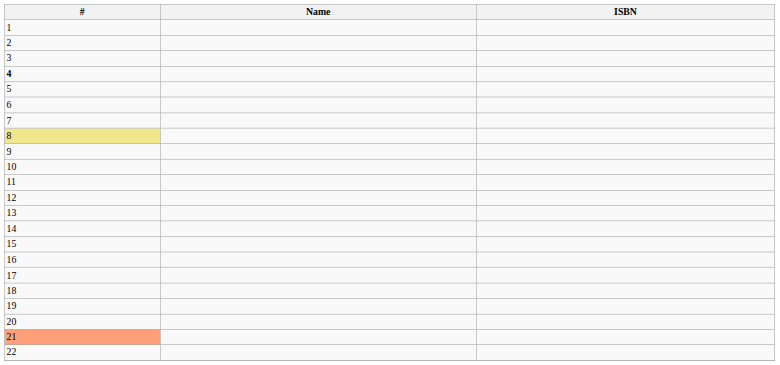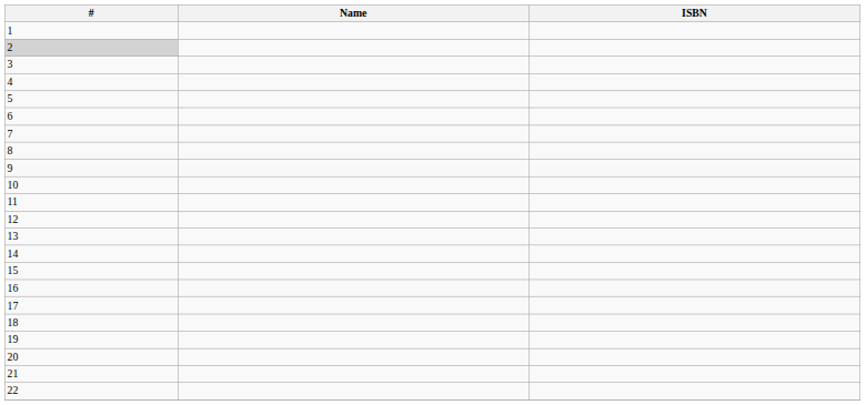2 | #: no background -> lightgrey background
4 | #: bold -> normal
8 | #: khaki background -> no background
21 | #: lightsalmon background -> no background
